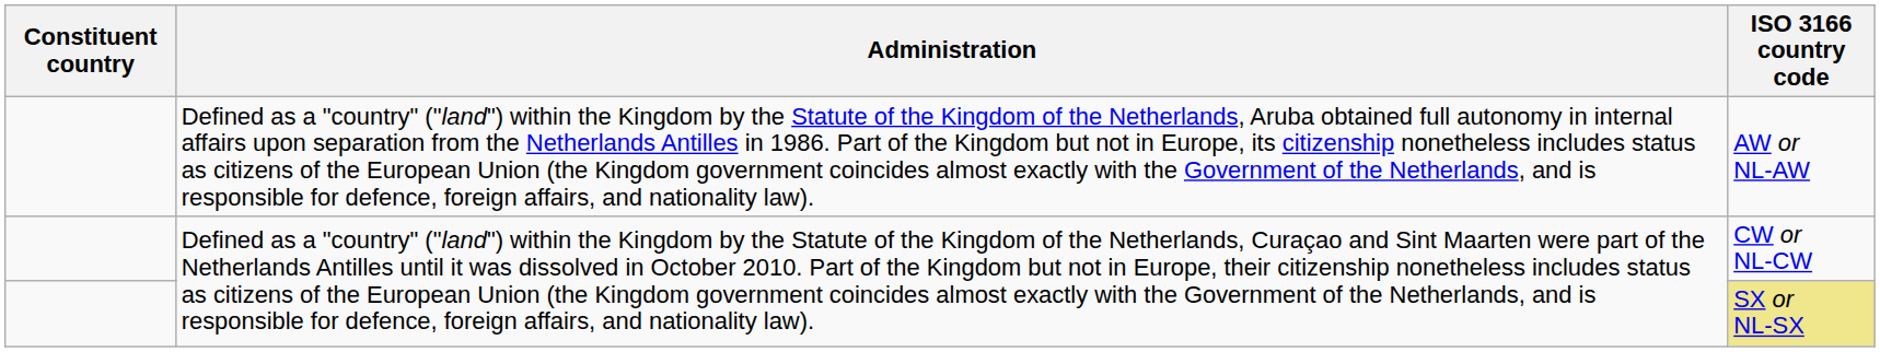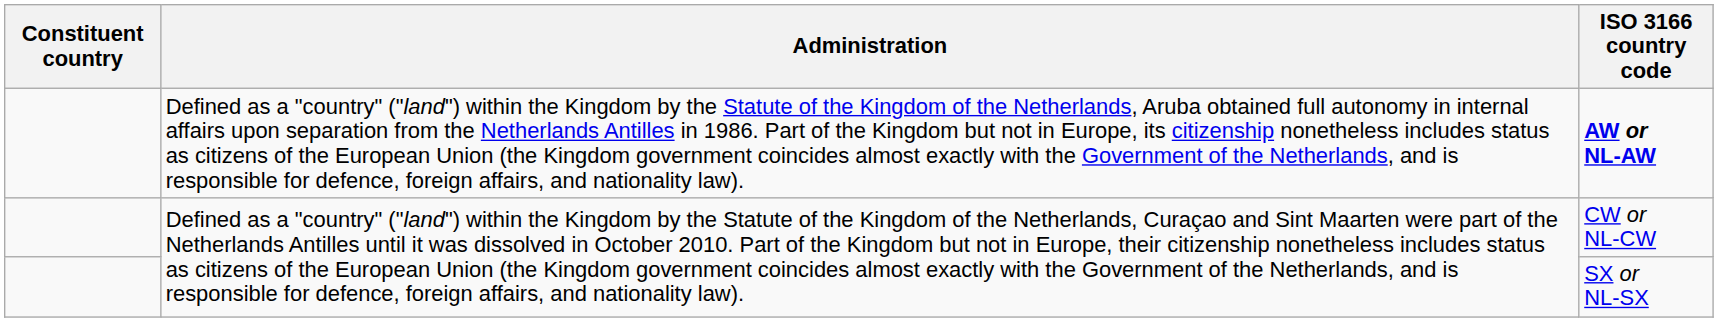AW or NL-AW | ISO 3166 country code: normal -> bold
SX or NL-SX | ISO 3166 country code: khaki background -> no background
